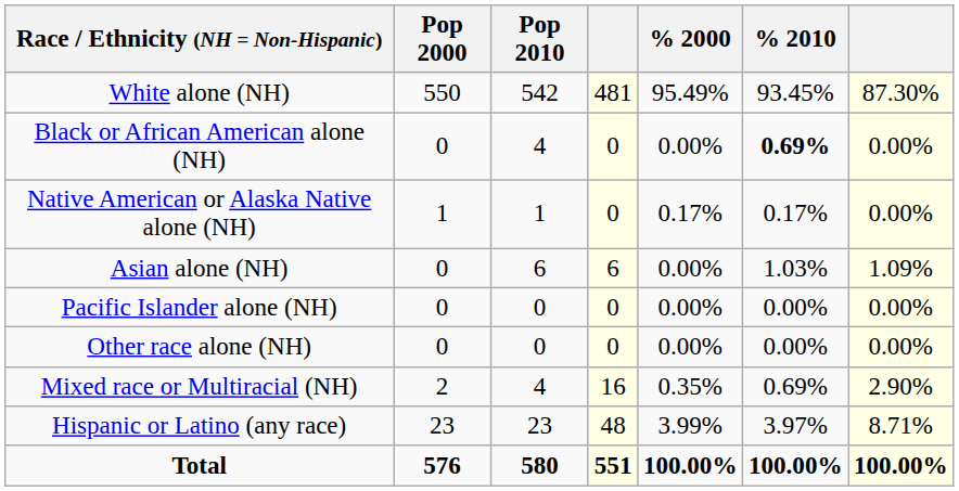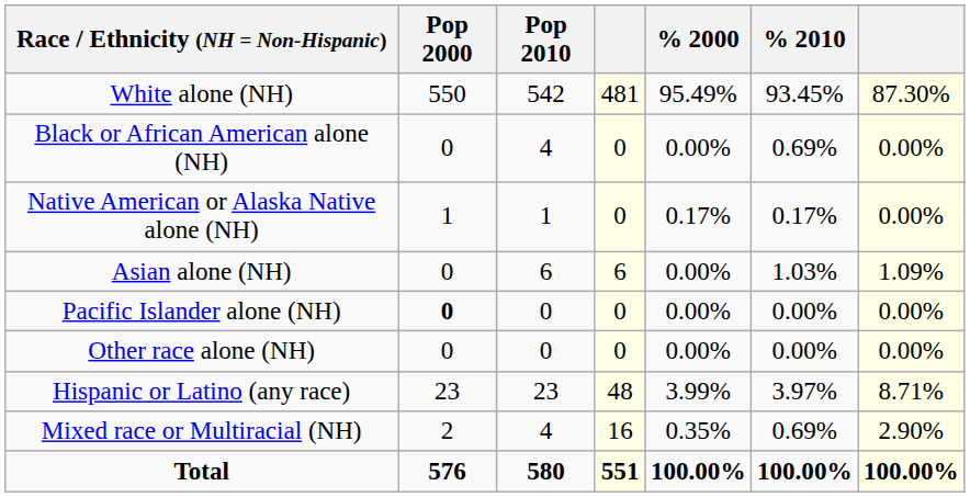Black or African American alone (NH) | % 2010: bold -> normal
Pacific Islander alone (NH) | Pop 2000: normal -> bold
rows swapped: Mixed race or Multiracial (NH) <-> Hispanic or Latino (any race)
